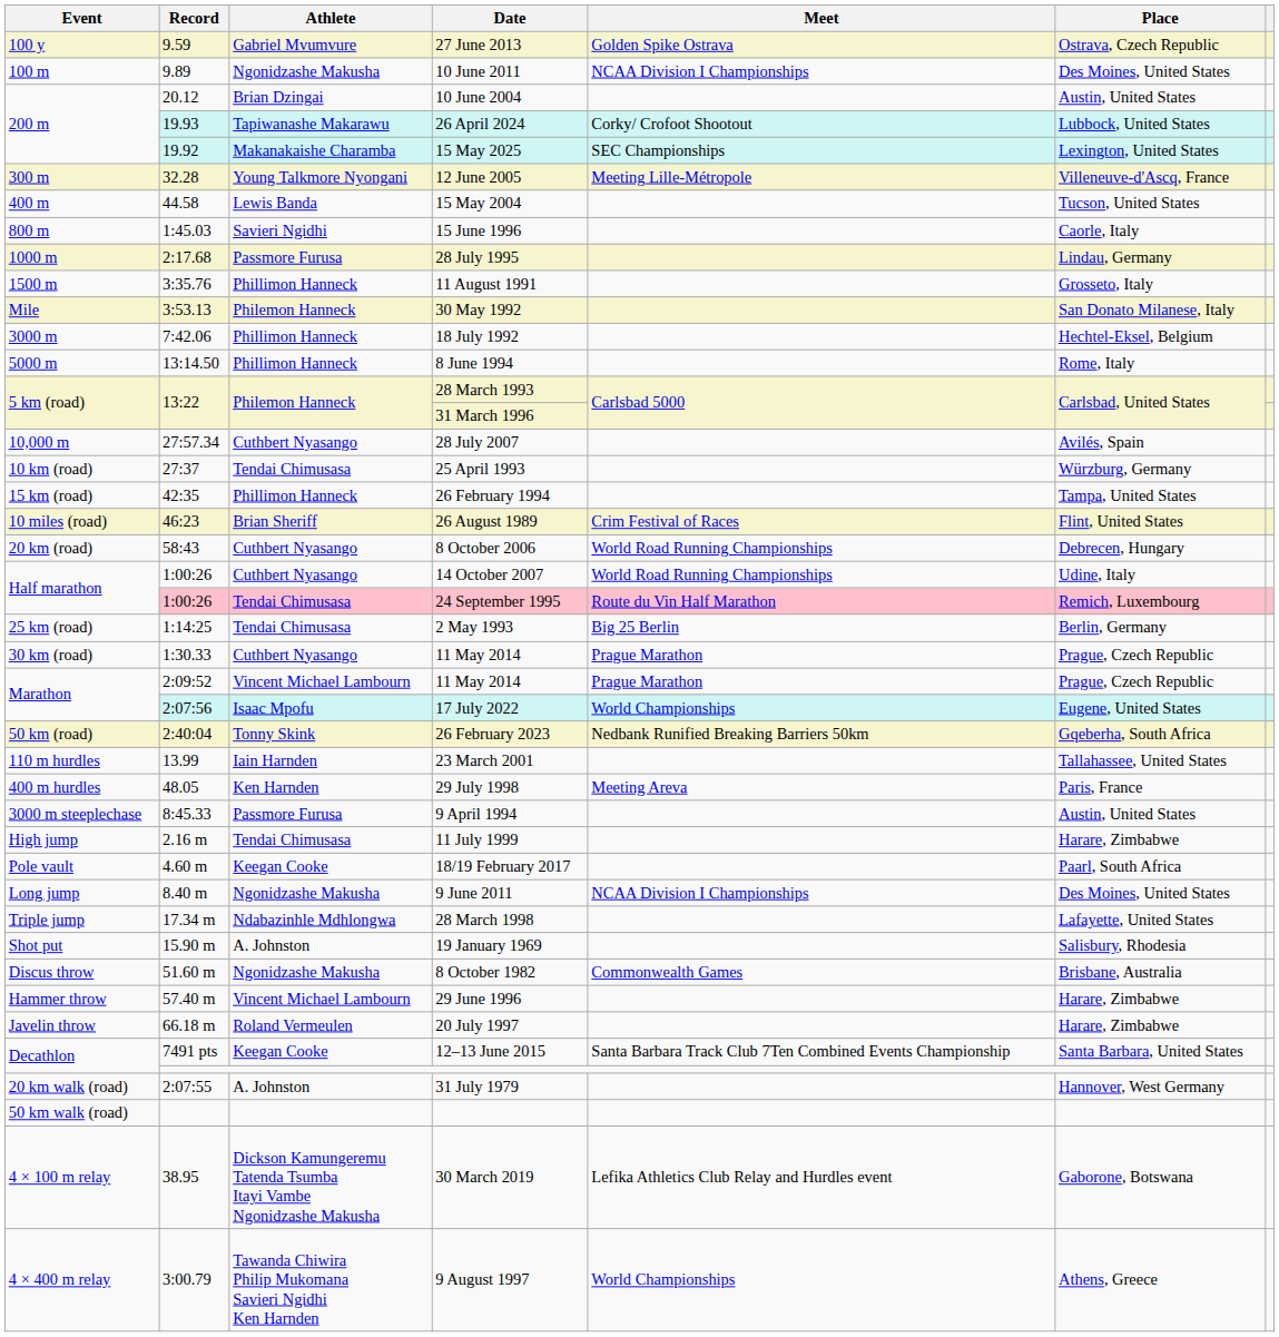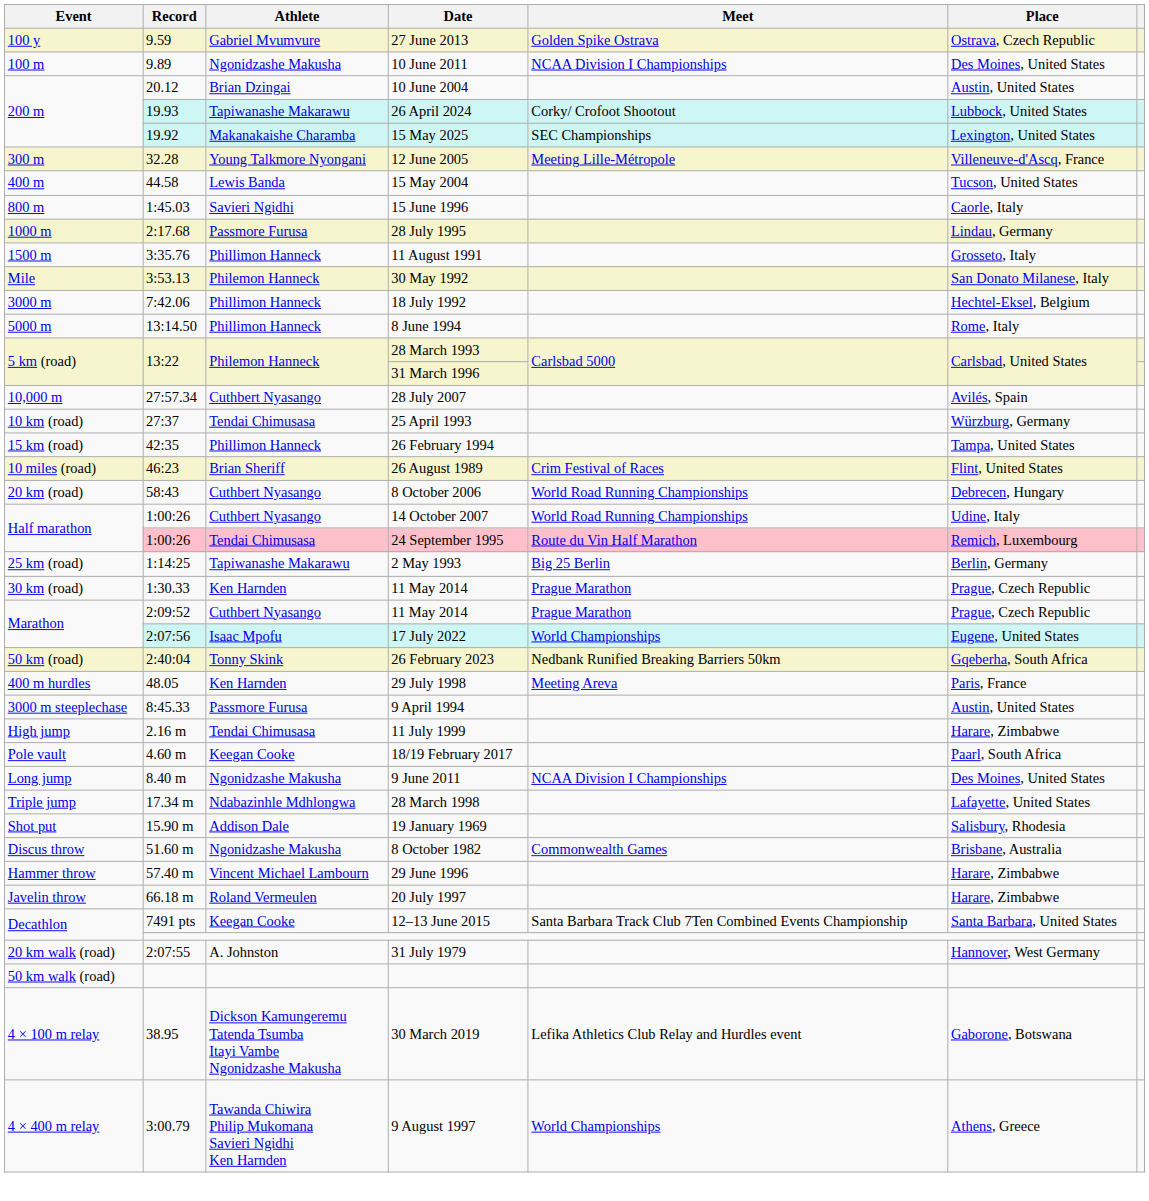2 May 1993 | Athlete: Tendai Chimusasa -> Tapiwanashe Makarawu
30 km (road) / 11 May 2014 | Athlete: Cuthbert Nyasango -> Ken Harnden
Marathon / 11 May 2014 | Athlete: Vincent Michael Lambourn -> Cuthbert Nyasango
- row: 110 m hurdles | 13.99 | Iain Harnden | 23 March 2001 | Tallahassee, United States
19 January 1969 | Athlete: A. Johnston -> Addison Dale
